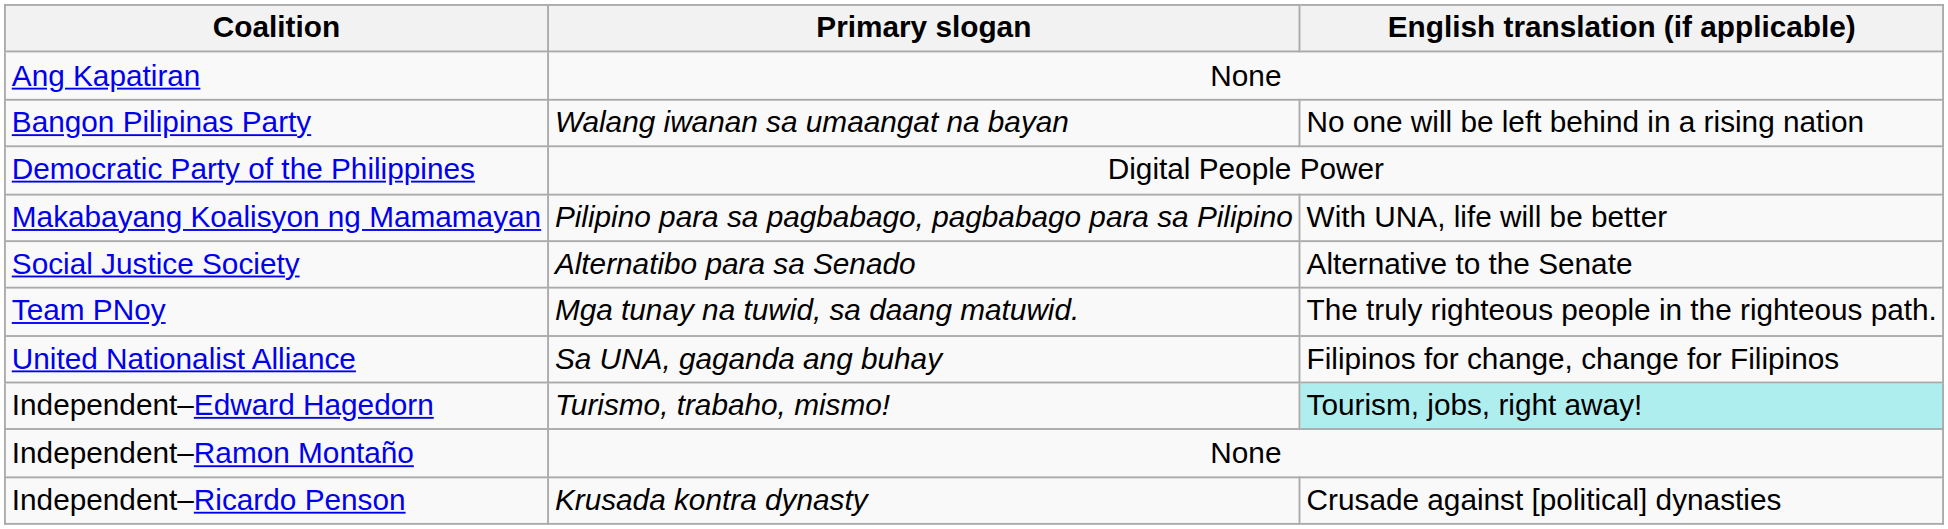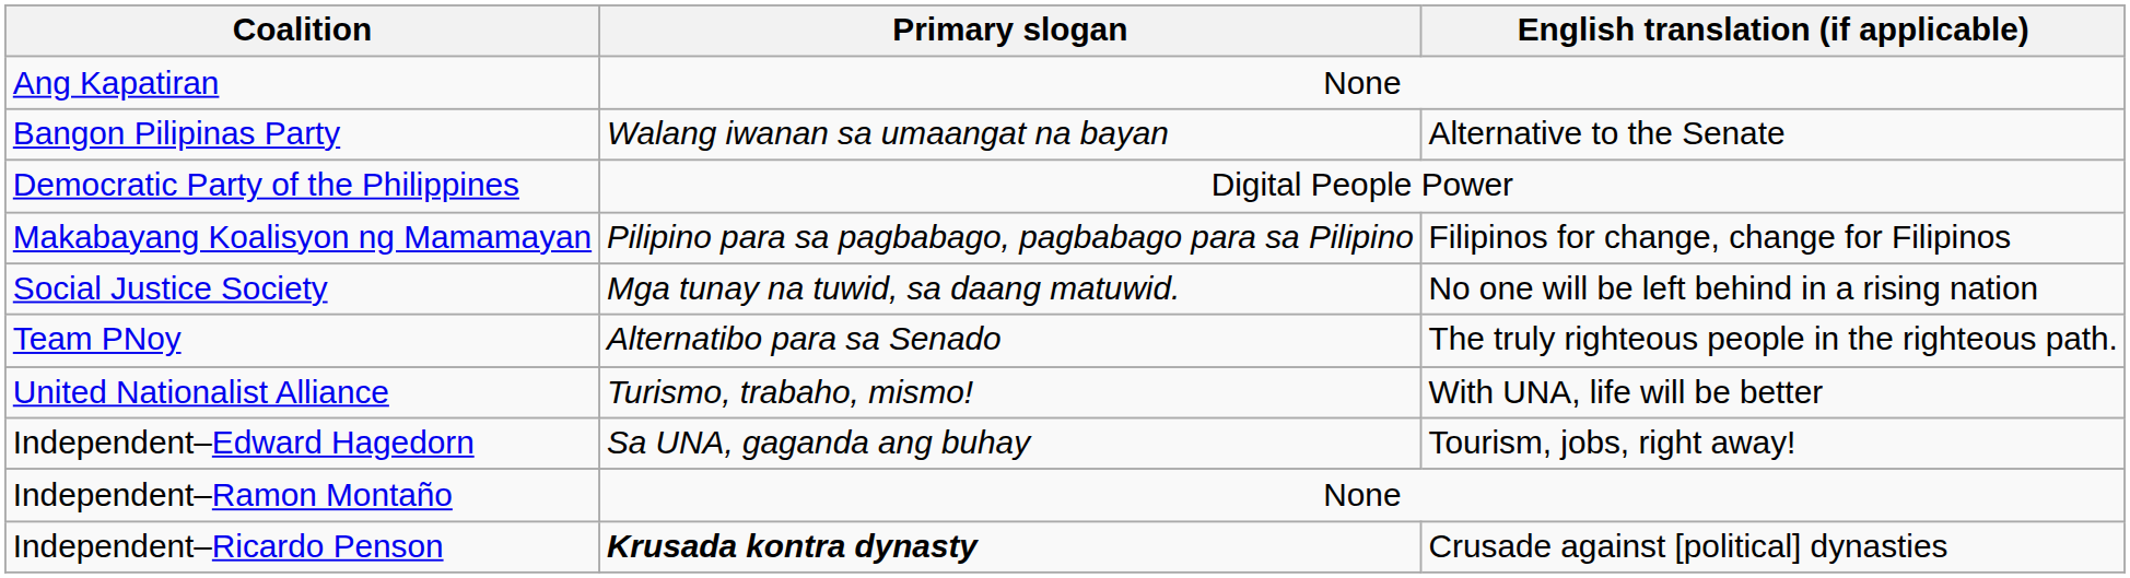Bangon Pilipinas Party | English translation (if applicable): No one will be left behind in a rising nation -> Alternative to the Senate
Makabayang Koalisyon ng Mamamayan | English translation (if applicable): With UNA, life will be better -> Filipinos for change, change for Filipinos
Social Justice Society | Primary slogan: Alternatibo para sa Senado -> Mga tunay na tuwid, sa daang matuwid.
Social Justice Society | English translation (if applicable): Alternative to the Senate -> No one will be left behind in a rising nation
Team PNoy | Primary slogan: Mga tunay na tuwid, sa daang matuwid. -> Alternatibo para sa Senado
United Nationalist Alliance | Primary slogan: Sa UNA, gaganda ang buhay -> Turismo, trabaho, mismo!
United Nationalist Alliance | English translation (if applicable): Filipinos for change, change for Filipinos -> With UNA, life will be better
Independent–Edward Hagedorn | Primary slogan: Turismo, trabaho, mismo! -> Sa UNA, gaganda ang buhay
Independent–Edward Hagedorn | English translation (if applicable): paleturquoise background -> no background
Independent–Ricardo Penson | Primary slogan: normal -> bold
